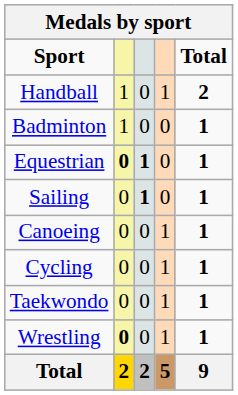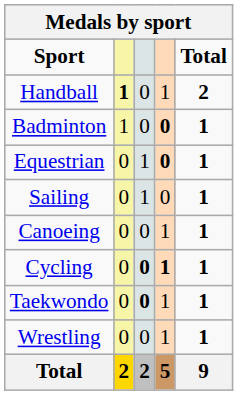Handball | column 2: normal -> bold
Badminton | column 4: normal -> bold
Equestrian | column 2: bold -> normal
Equestrian | column 3: bold -> normal
Equestrian | column 4: normal -> bold
Sailing | column 3: bold -> normal
Cycling | column 3: normal -> bold
Cycling | column 4: normal -> bold
Taekwondo | column 3: normal -> bold
Wrestling | column 2: bold -> normal
